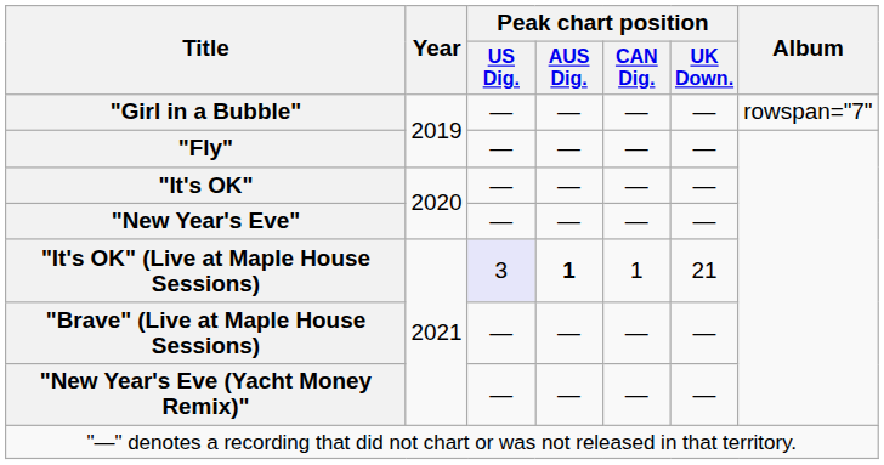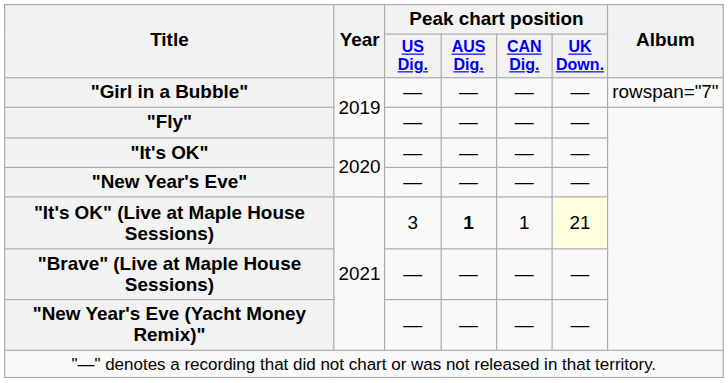"It's OK" (Live at Maple House Sessions) | Peak chart position / US Dig.: lavender background -> no background
"It's OK" (Live at Maple House Sessions) | Peak chart position / UK Down.: no background -> lightyellow background
